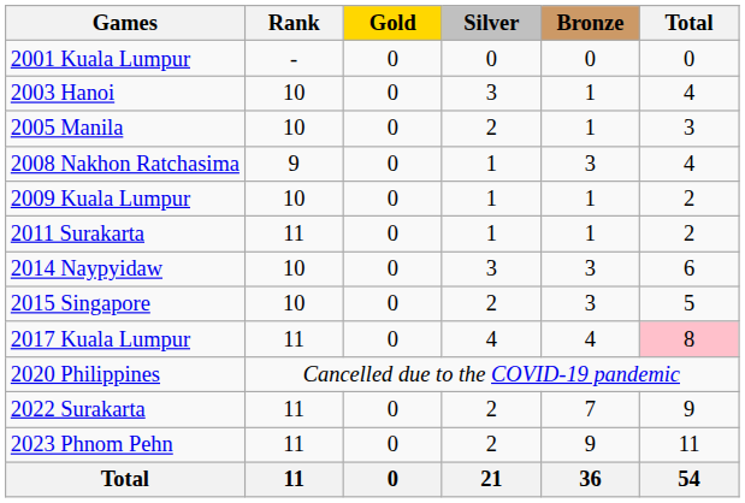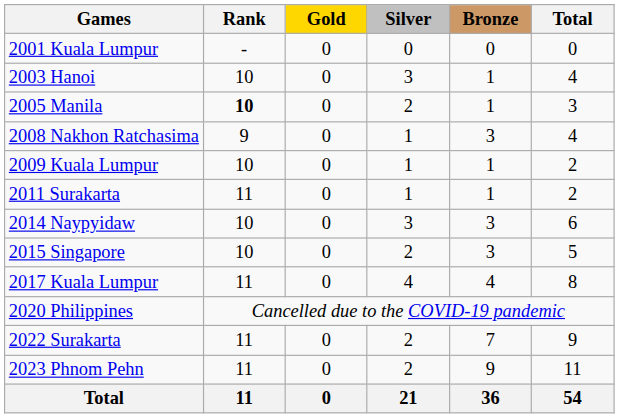2005 Manila | Rank: normal -> bold
2017 Kuala Lumpur | Total: pink background -> no background
